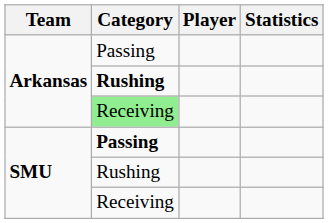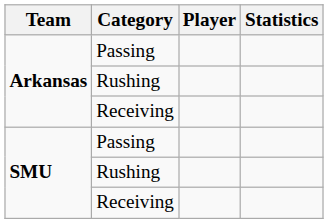Arkansas / Rushing | Category: bold -> normal
Arkansas / Receiving | Category: lightgreen background -> no background
SMU / Passing | Category: bold -> normal
